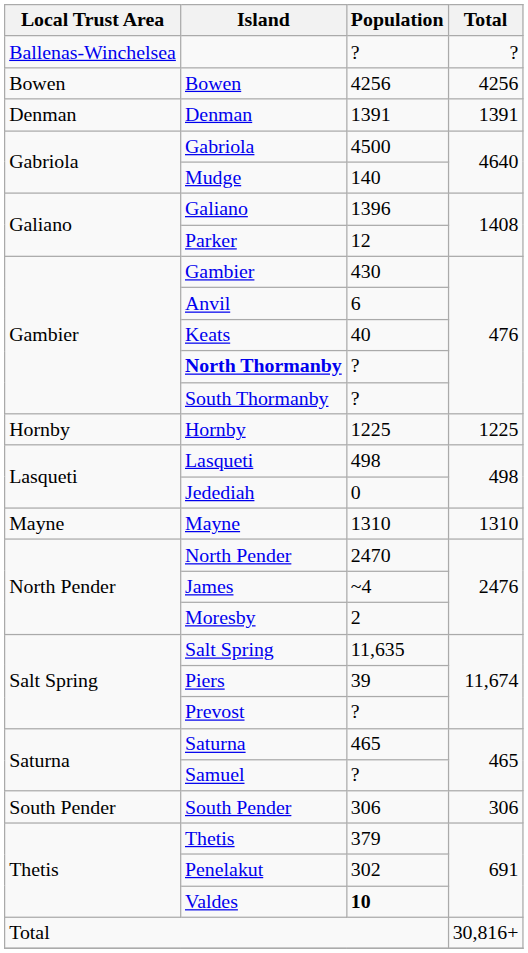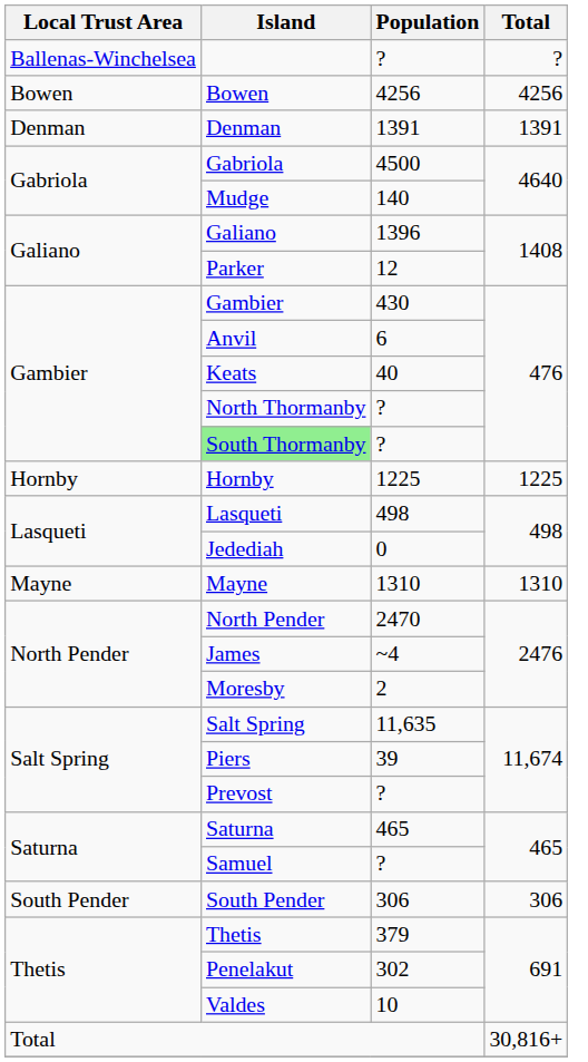North Thormanby | Island: bold -> normal
South Thormanby | Island: no background -> lightgreen background
Valdes | Population: bold -> normal
